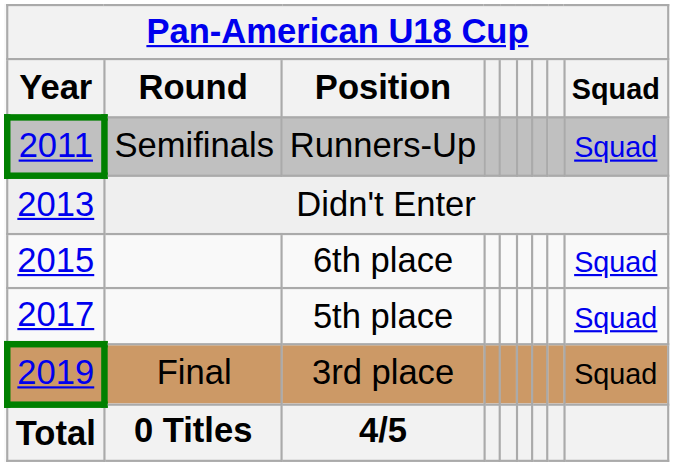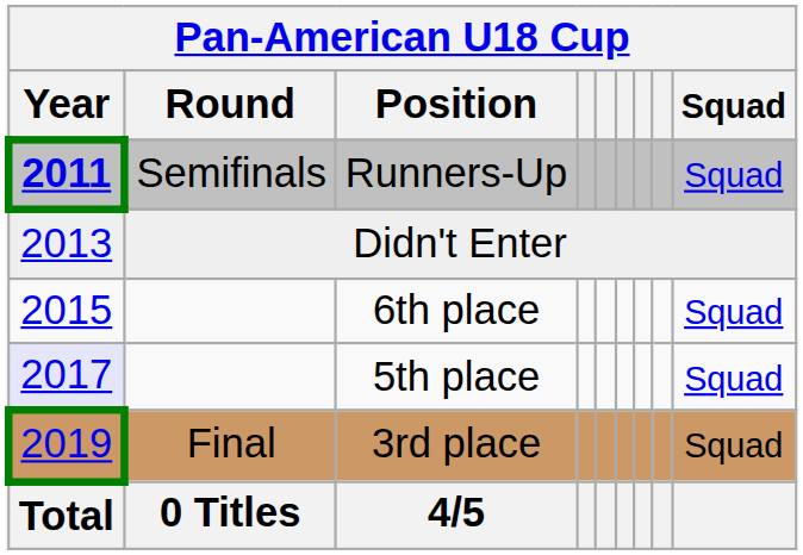Runners-Up | Pan-American U18 Cup / Year: normal -> bold
5th place | Pan-American U18 Cup / Year: no background -> lavender background
